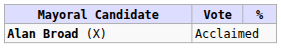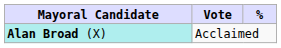Alan Broad (X) | Mayoral Candidate: no background -> paleturquoise background
